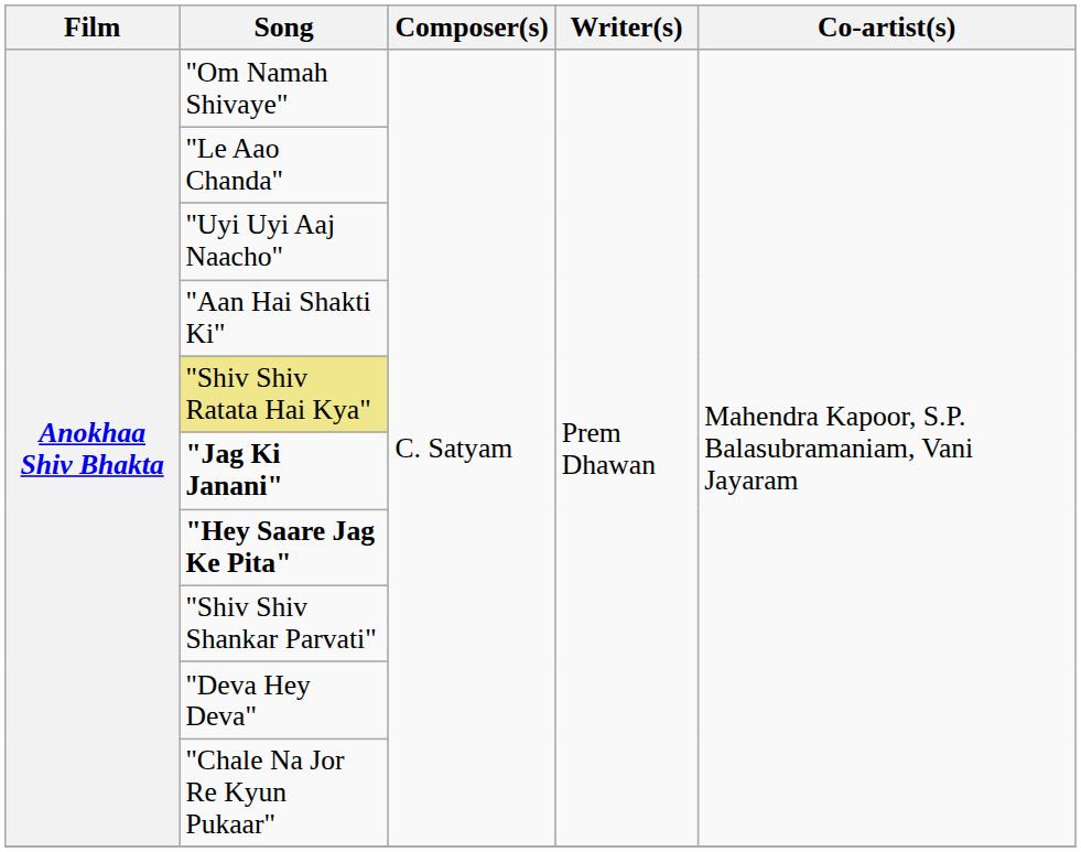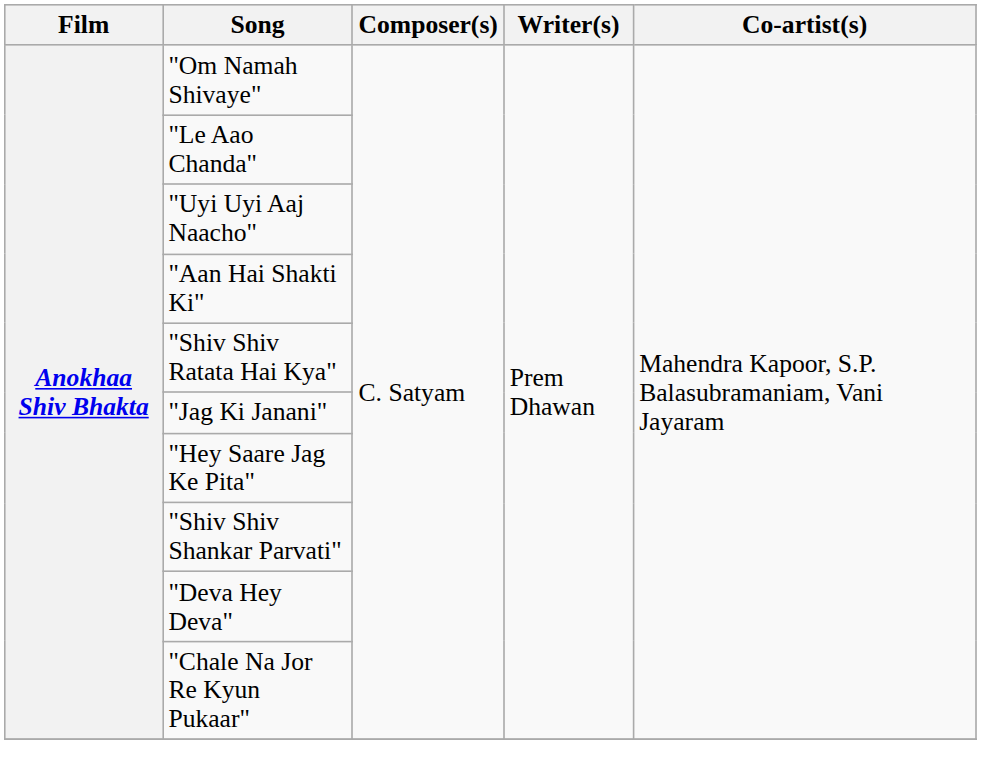"Shiv Shiv Ratata Hai Kya" | Song: khaki background -> no background
"Jag Ki Janani" | Song: bold -> normal
"Hey Saare Jag Ke Pita" | Song: bold -> normal
